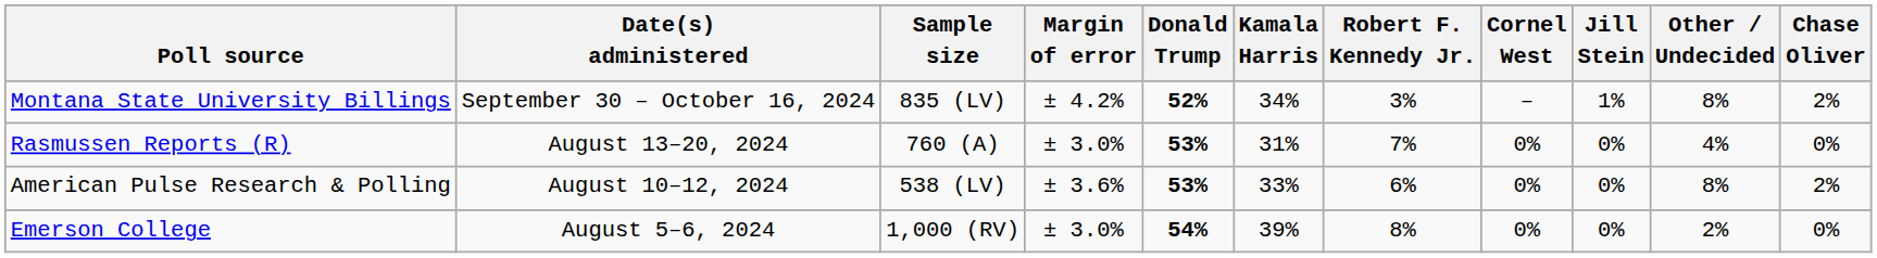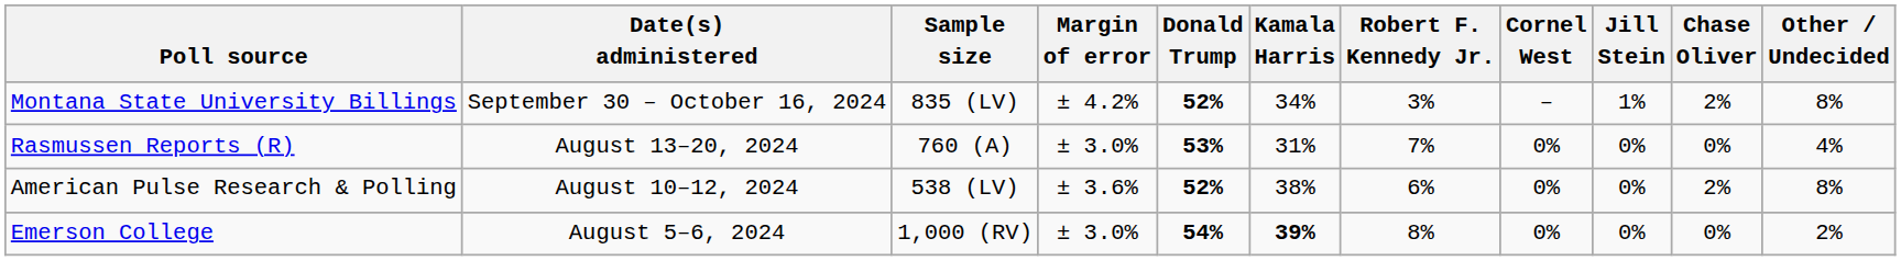columns swapped: Chase Oliver <-> Other / Undecided
American Pulse Research & Polling | Donald Trump: 53% -> 52%
American Pulse Research & Polling | Kamala Harris: 33% -> 38%
Emerson College | Kamala Harris: normal -> bold
